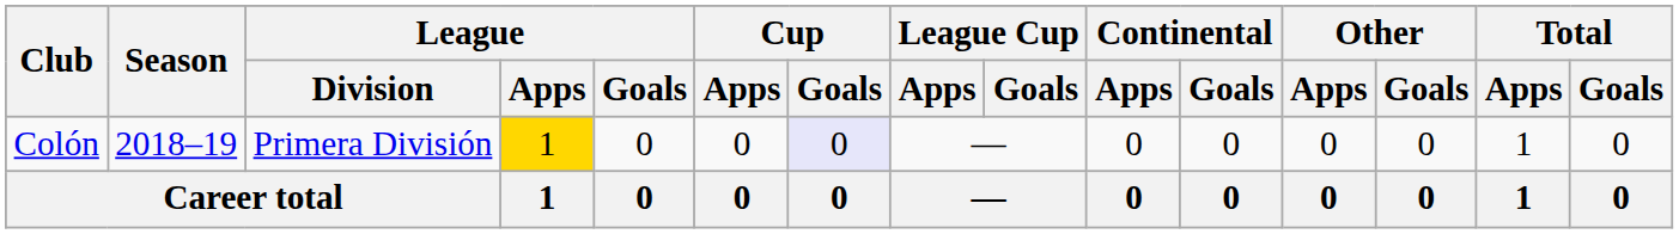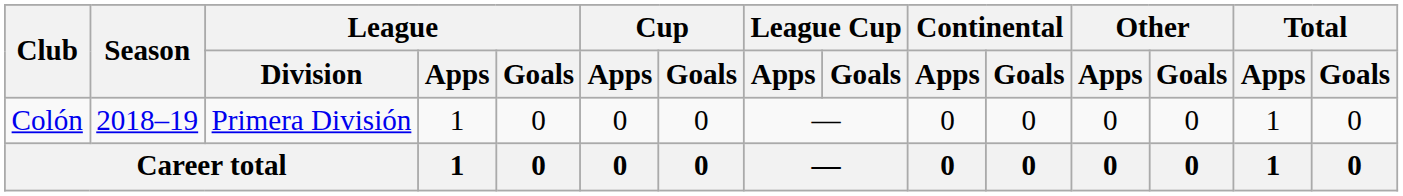Colón | League / Apps: gold background -> no background
Colón | Cup / Goals: lavender background -> no background
